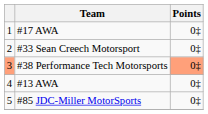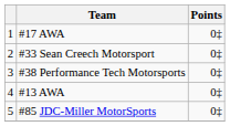#38 Performance Tech Motorsports | column 1: lightsalmon background -> no background
#38 Performance Tech Motorsports | Points: lightsalmon background -> no background
